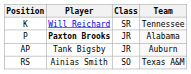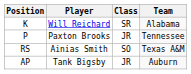K | Team: Tennessee -> Alabama
P | Player: bold -> normal
P | Team: Alabama -> Tennessee
rows swapped: RS <-> AP
